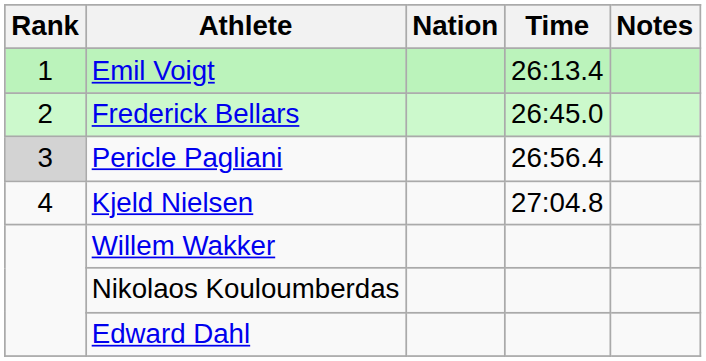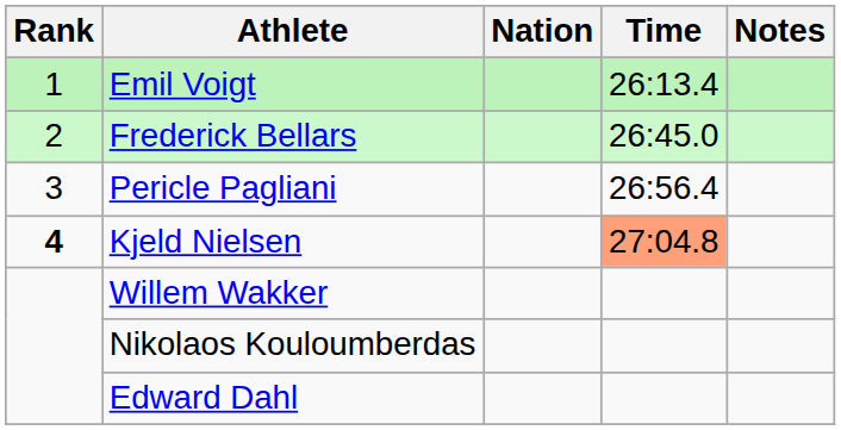Pericle Pagliani | Rank: lightgrey background -> no background
Kjeld Nielsen | Rank: normal -> bold
Kjeld Nielsen | Time: no background -> lightsalmon background
